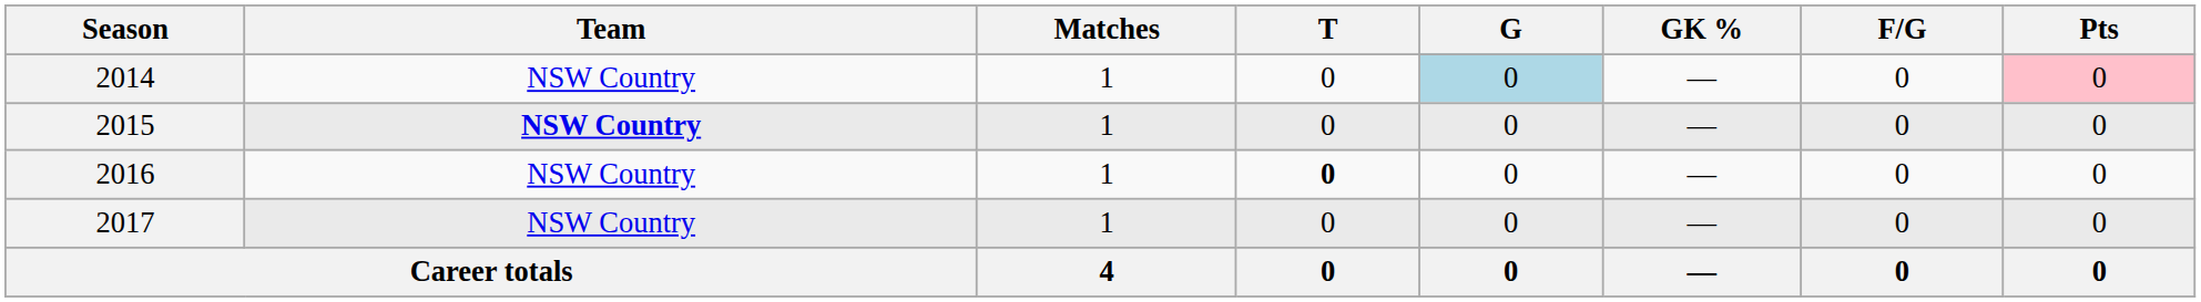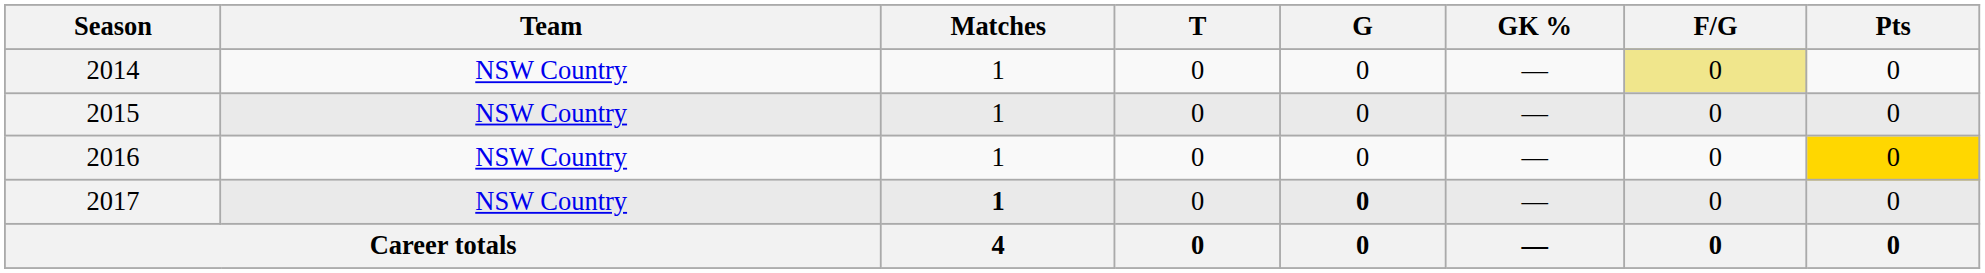2014 | G: lightblue background -> no background
2014 | F/G: no background -> khaki background
2014 | Pts: pink background -> no background
2015 | Team: bold -> normal
2016 | T: bold -> normal
2016 | Pts: no background -> gold background
2017 | Matches: normal -> bold
2017 | G: normal -> bold
